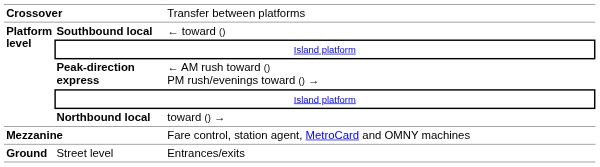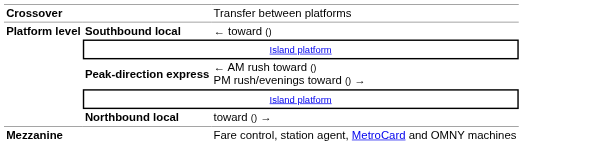- row: Ground | Street level | Entrances/exits
